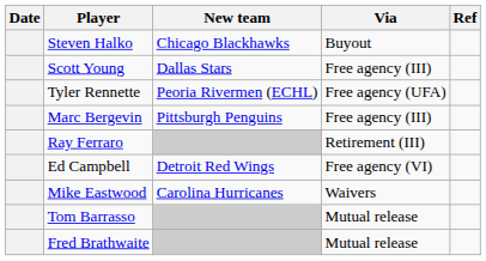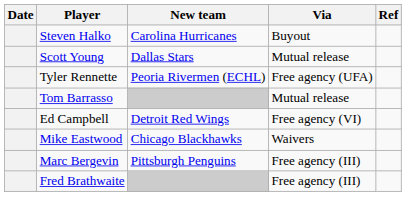Steven Halko | New team: Chicago Blackhawks -> Carolina Hurricanes
Scott Young | Via: Free agency (III) -> Mutual release
rows swapped: Marc Bergevin <-> Tom Barrasso
- row: Ray Ferraro | Retirement (III)
Mike Eastwood | New team: Carolina Hurricanes -> Chicago Blackhawks
Fred Brathwaite | Via: Mutual release -> Free agency (III)
